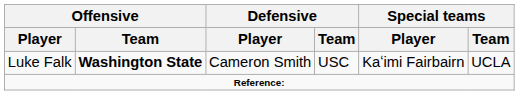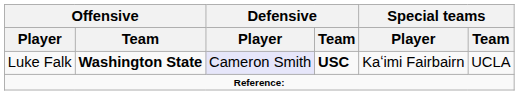Luke Falk | Defensive / Player: no background -> lavender background
Luke Falk | Defensive / Team: normal -> bold
